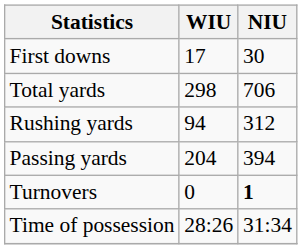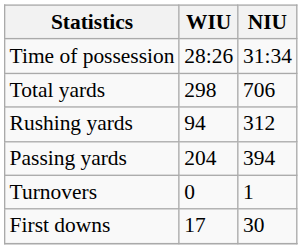rows swapped: First downs <-> Time of possession
Turnovers | NIU: bold -> normal
